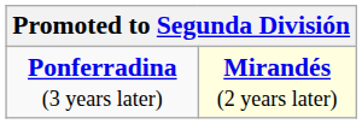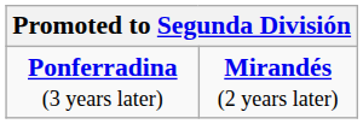Ponferradina (3 years later) | column 2: lightyellow background -> no background
